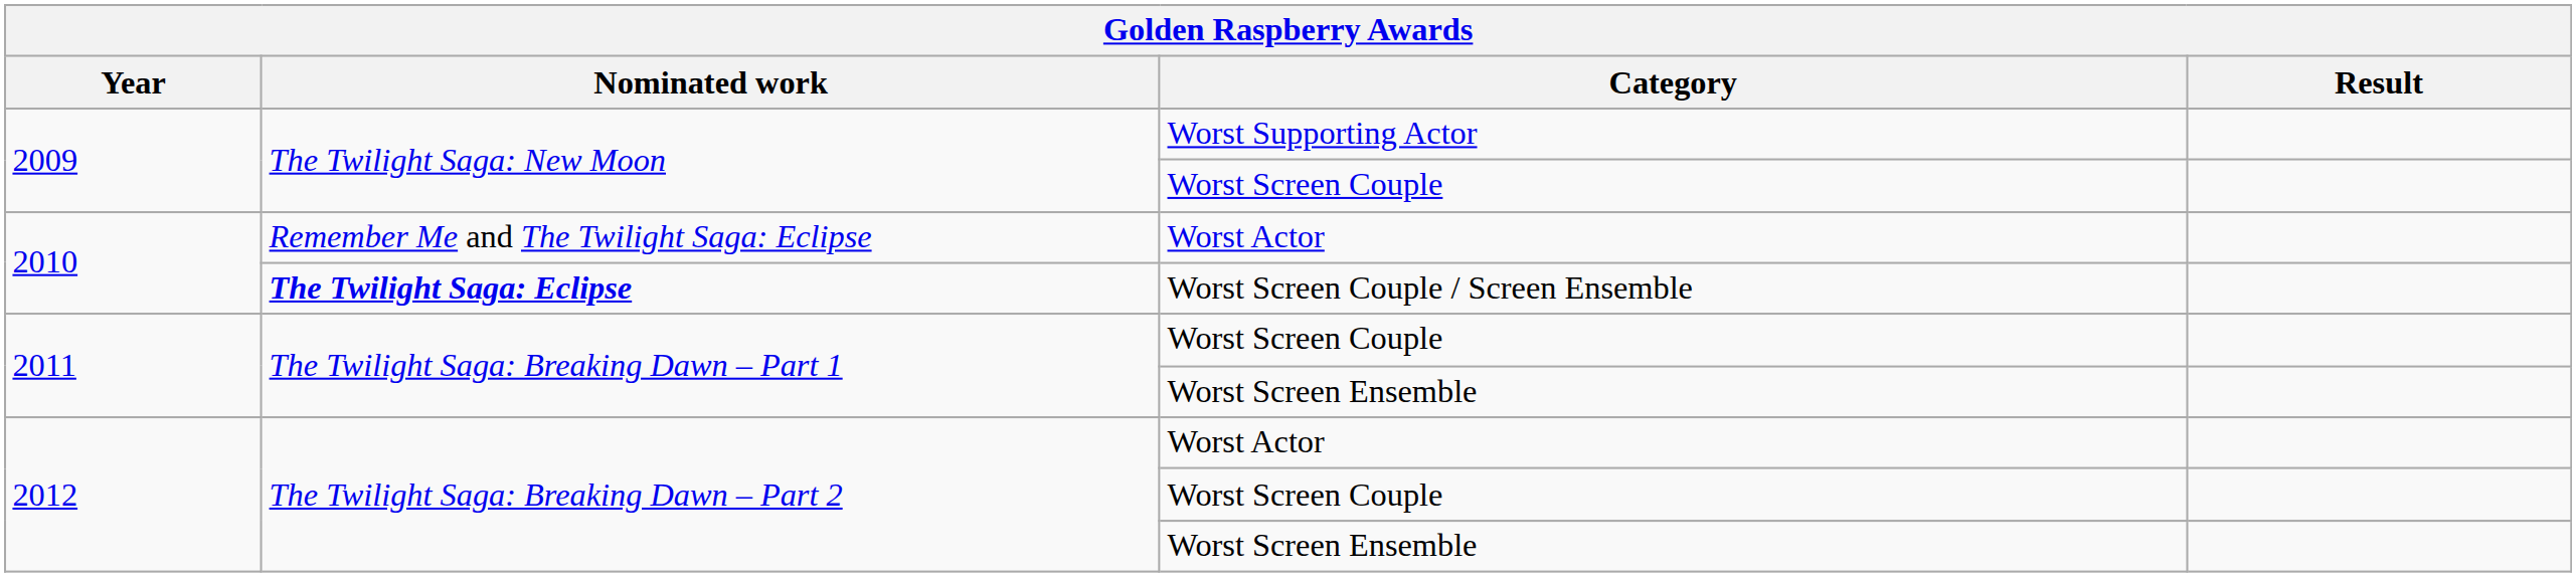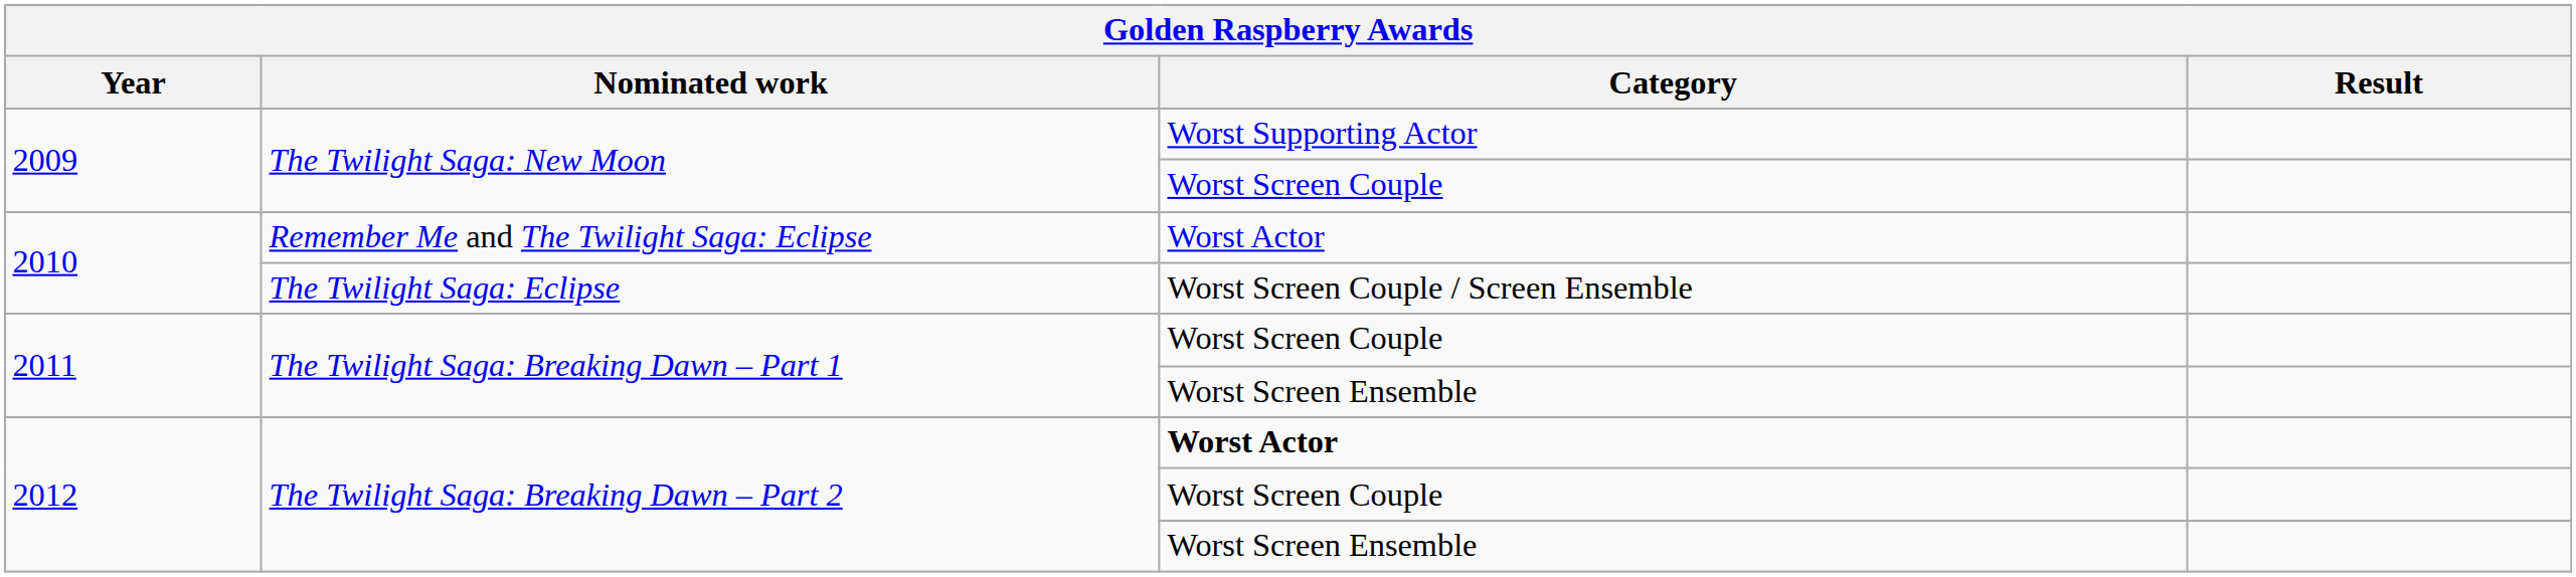The Twilight Saga: Eclipse | Nominated work: bold -> normal
The Twilight Saga: Breaking Dawn – Part 2 / Worst Actor | Category: normal -> bold
